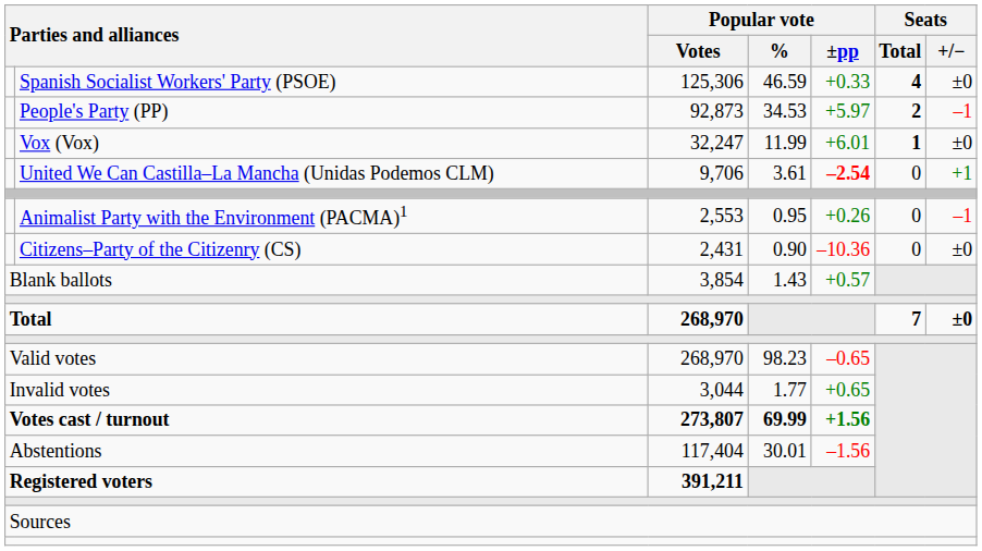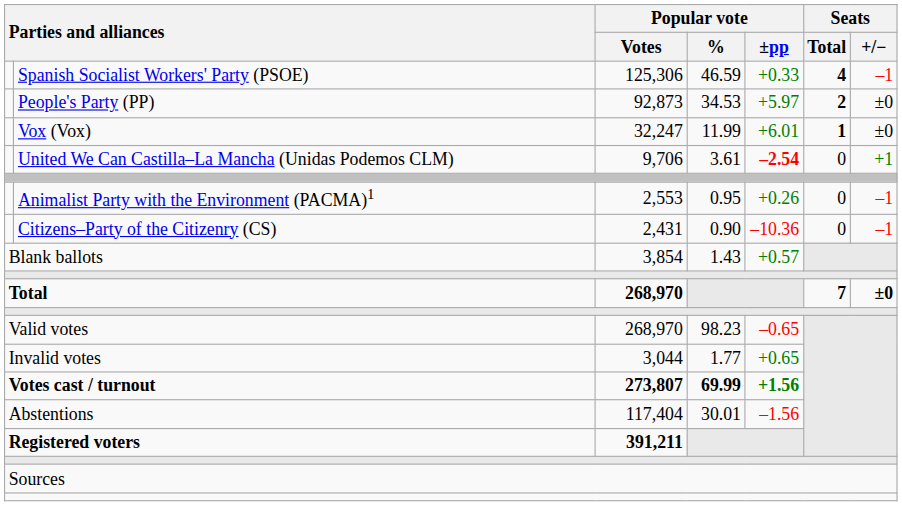Spanish Socialist Workers' Party (PSOE) | Seats / +/−: ±0 -> –1
People's Party (PP) | Seats / +/−: –1 -> ±0
Citizens–Party of the Citizenry (CS) | Seats / +/−: ±0 -> –1
